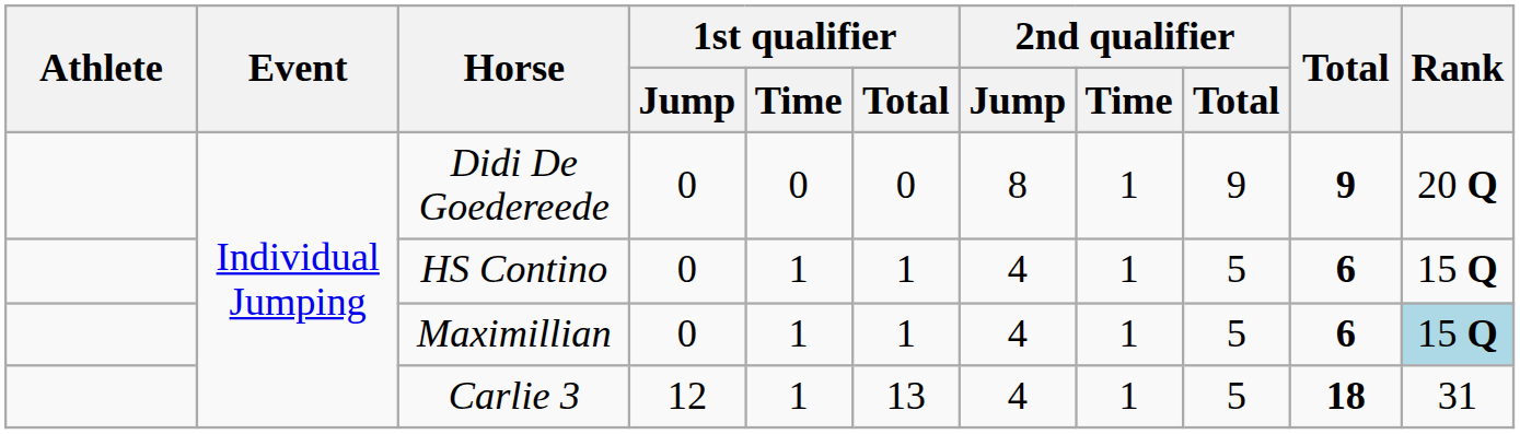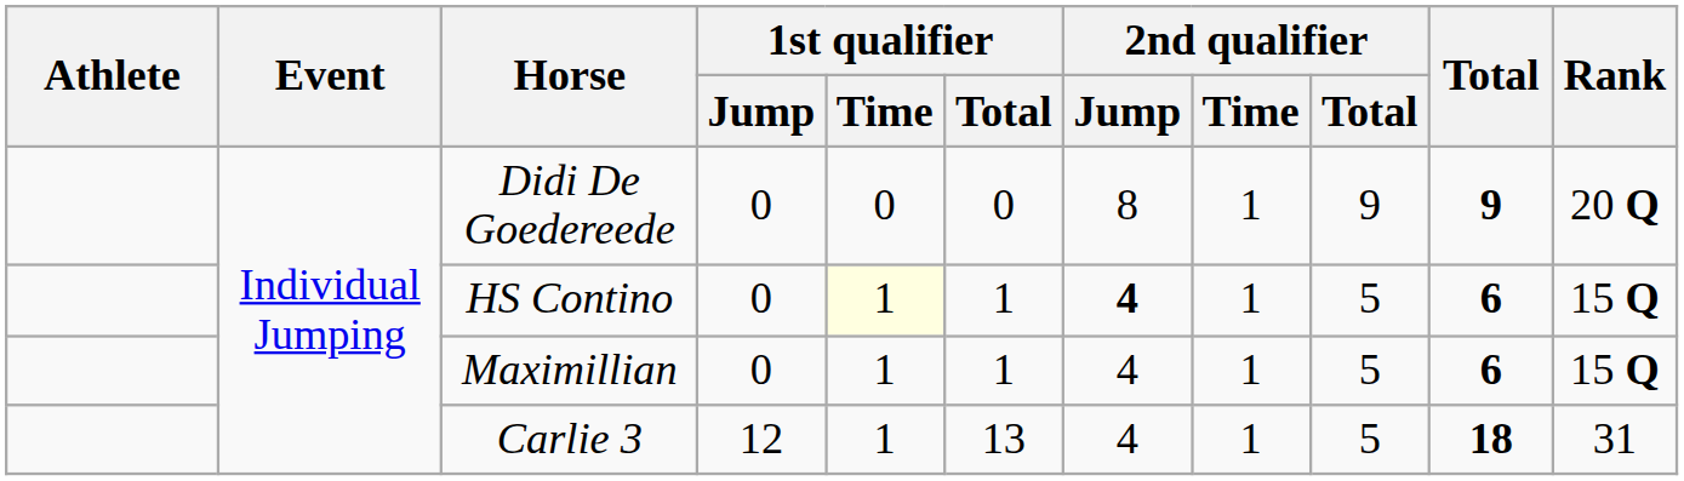HS Contino | 1st qualifier / Time: no background -> lightyellow background
HS Contino | 2nd qualifier / Jump: normal -> bold
Maximillian | Rank: lightblue background -> no background
